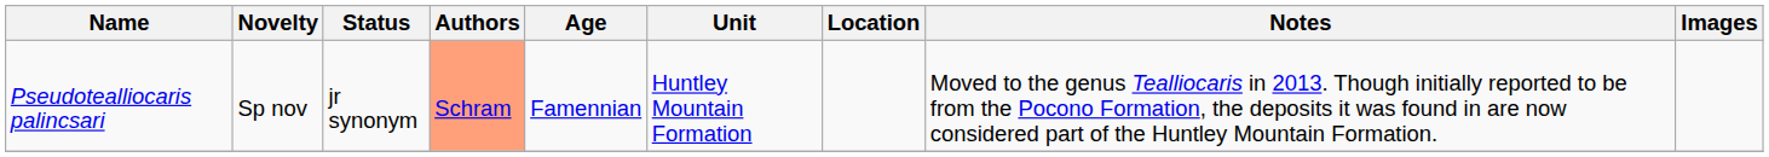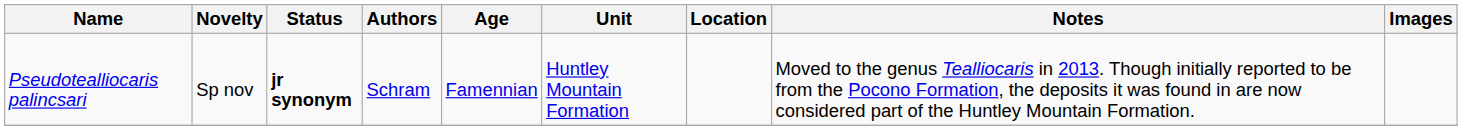Pseudotealliocaris palincsari | Status: normal -> bold
Pseudotealliocaris palincsari | Authors: lightsalmon background -> no background
